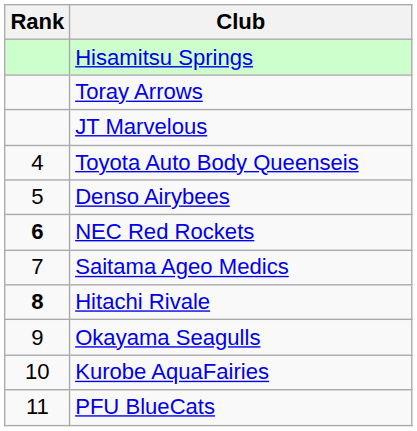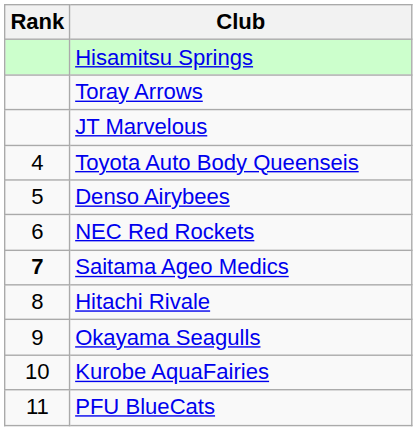NEC Red Rockets | Rank: bold -> normal
Saitama Ageo Medics | Rank: normal -> bold
Hitachi Rivale | Rank: bold -> normal
